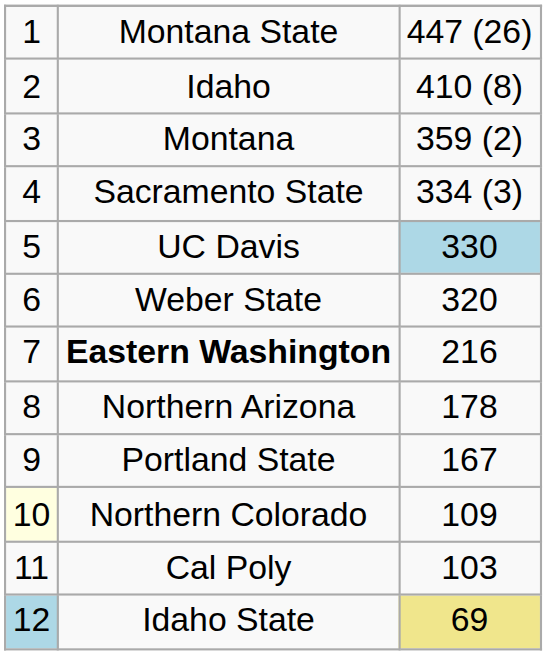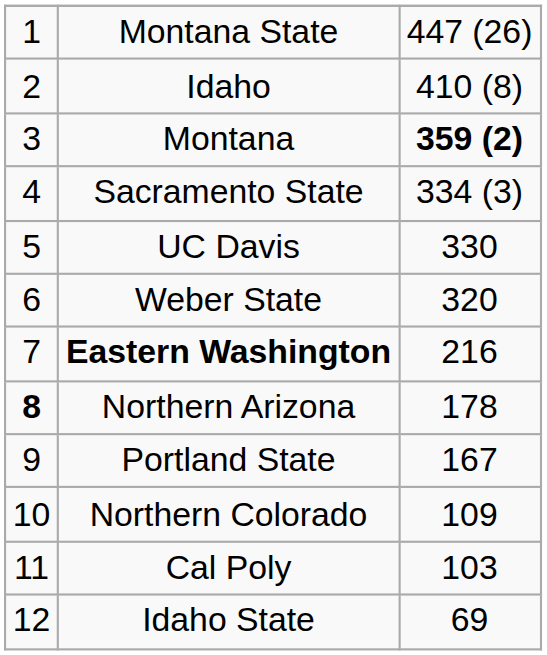Montana | column 3: normal -> bold
UC Davis | column 3: lightblue background -> no background
Northern Arizona | column 1: normal -> bold
Northern Colorado | column 1: lightyellow background -> no background
Idaho State | column 1: lightblue background -> no background
Idaho State | column 3: khaki background -> no background
